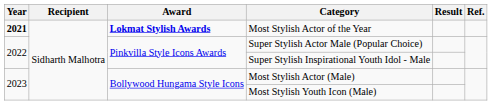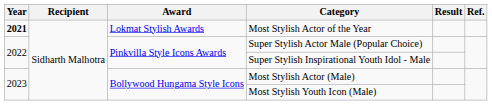Most Stylish Actor of the Year | Award: bold -> normal
